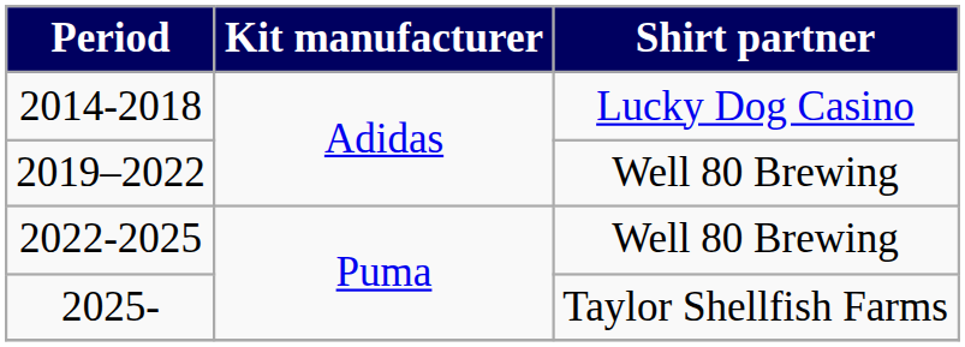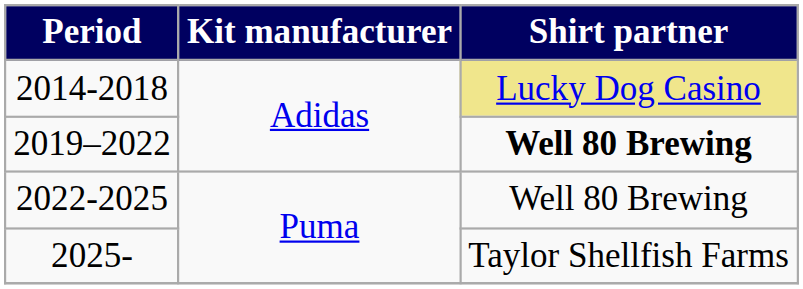2014-2018 | Shirt partner: no background -> khaki background
2019–2022 | Shirt partner: normal -> bold
